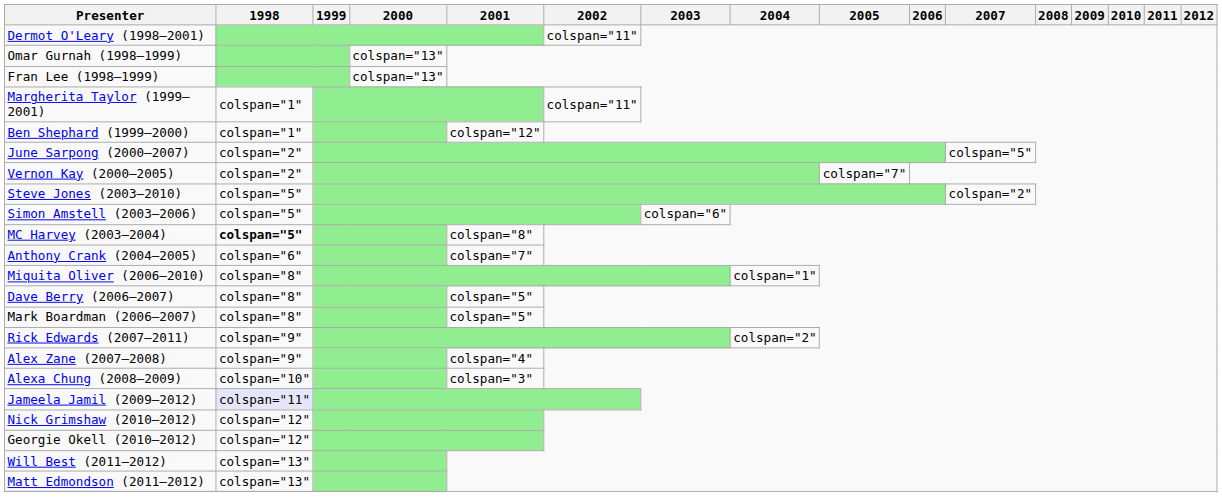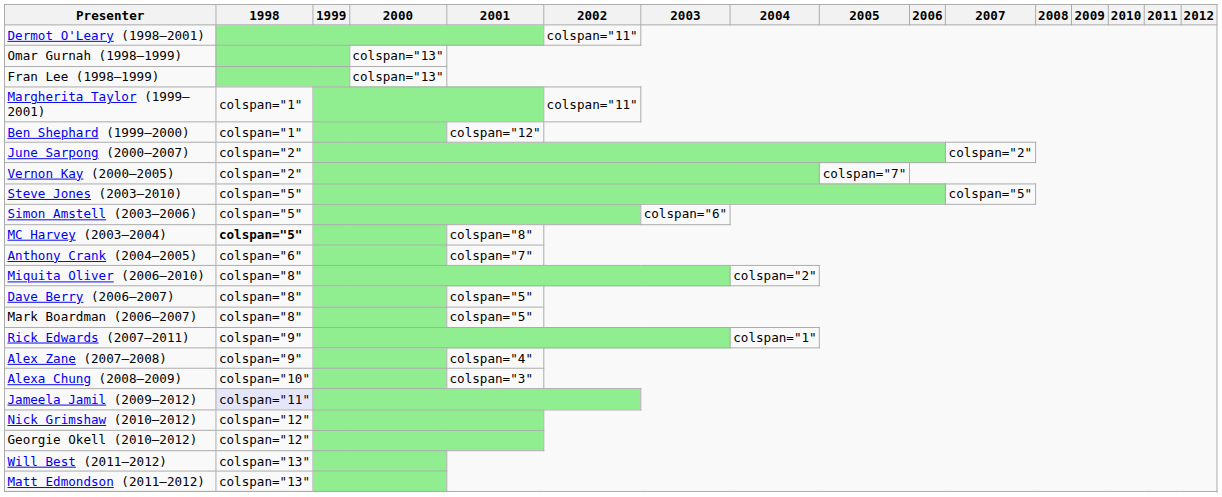June Sarpong (2000–2007) | 2007: colspan="5" -> colspan="2"
Steve Jones (2003–2010) | 2007: colspan="2" -> colspan="5"
Miquita Oliver (2006–2010) | 2004: colspan="1" -> colspan="2"
Rick Edwards (2007–2011) | 2004: colspan="2" -> colspan="1"
